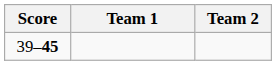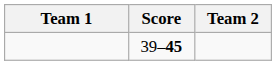columns swapped: Team 1 <-> Score
